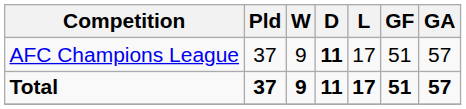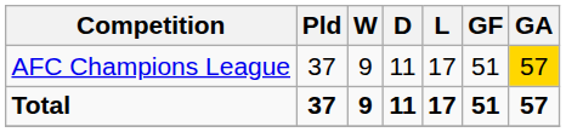AFC Champions League | D: bold -> normal
AFC Champions League | GA: no background -> gold background
